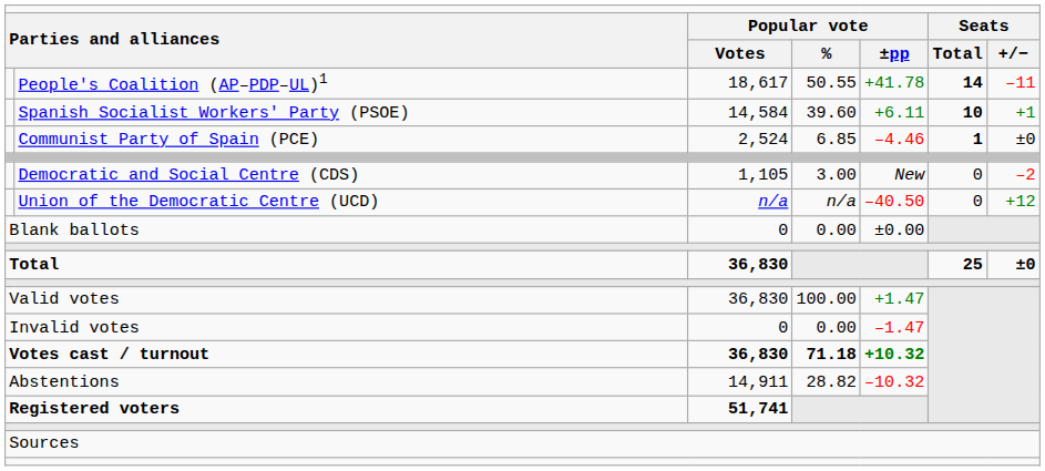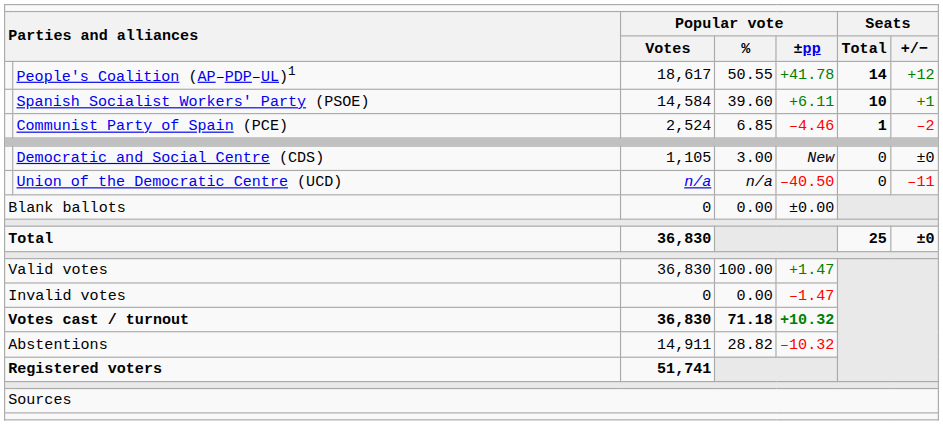People's Coalition (AP–PDP–UL)1 | column 7: –11 -> +12
Communist Party of Spain (PCE) | column 7: ±0 -> –2
Democratic and Social Centre (CDS) | column 7: –2 -> ±0
Union of the Democratic Centre (UCD) | column 7: +12 -> –11
